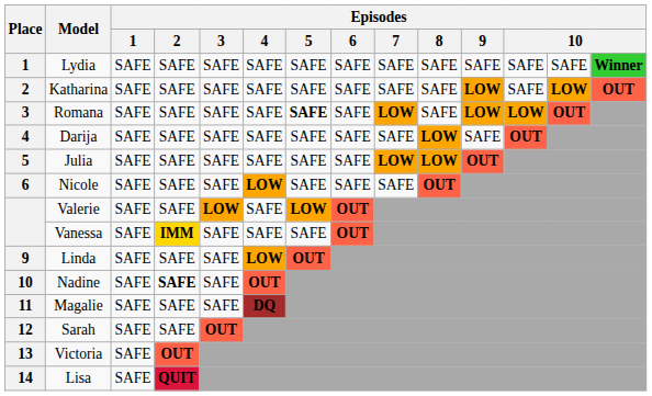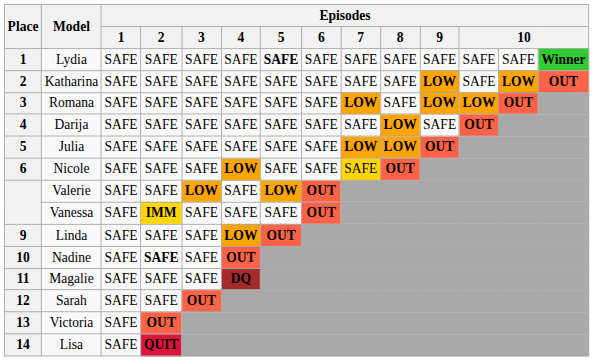Lydia | Episodes / 5: normal -> bold
Romana | Episodes / 5: bold -> normal
Nicole | Episodes / 7: no background -> gold background
